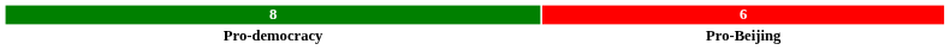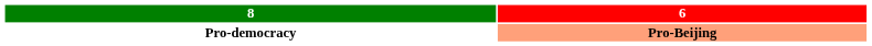Pro-democracy | 6: no background -> lightsalmon background
